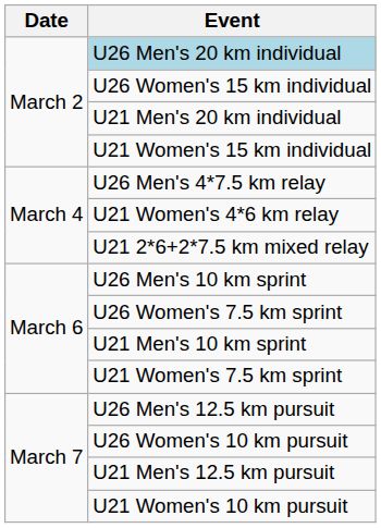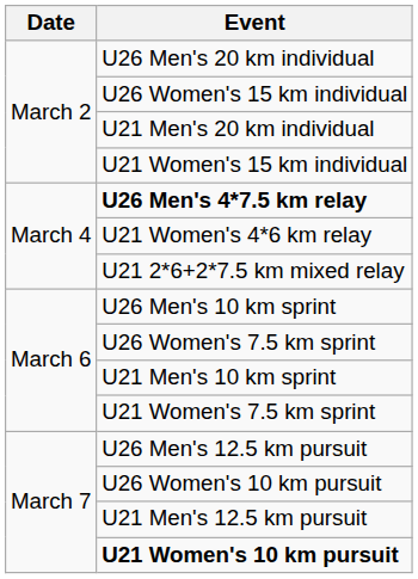U26 Men's 20 km individual | Event: lightblue background -> no background
U26 Men's 4*7.5 km relay | Event: normal -> bold
U21 Women's 10 km pursuit | Event: normal -> bold
